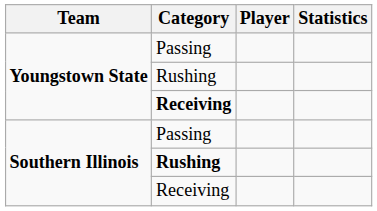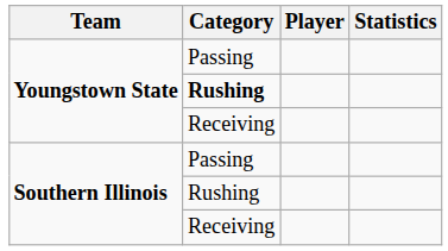Youngstown State / Rushing | Category: normal -> bold
Youngstown State / Receiving | Category: bold -> normal
Southern Illinois / Rushing | Category: bold -> normal
